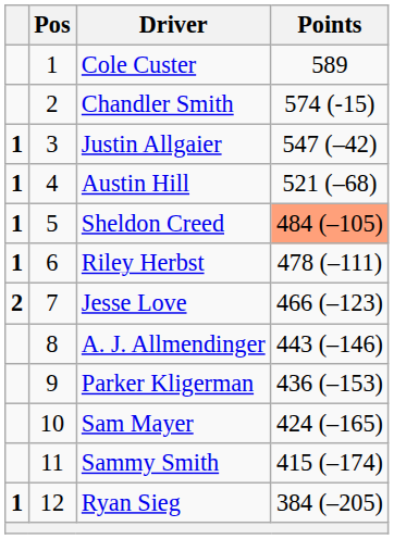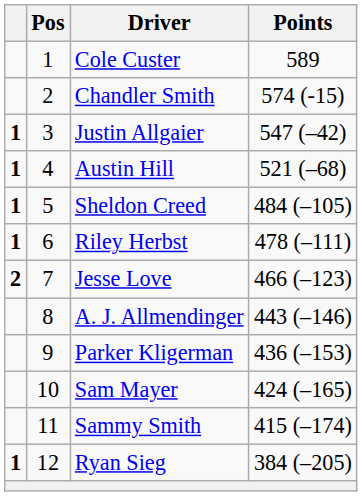Sheldon Creed | Points: lightsalmon background -> no background
